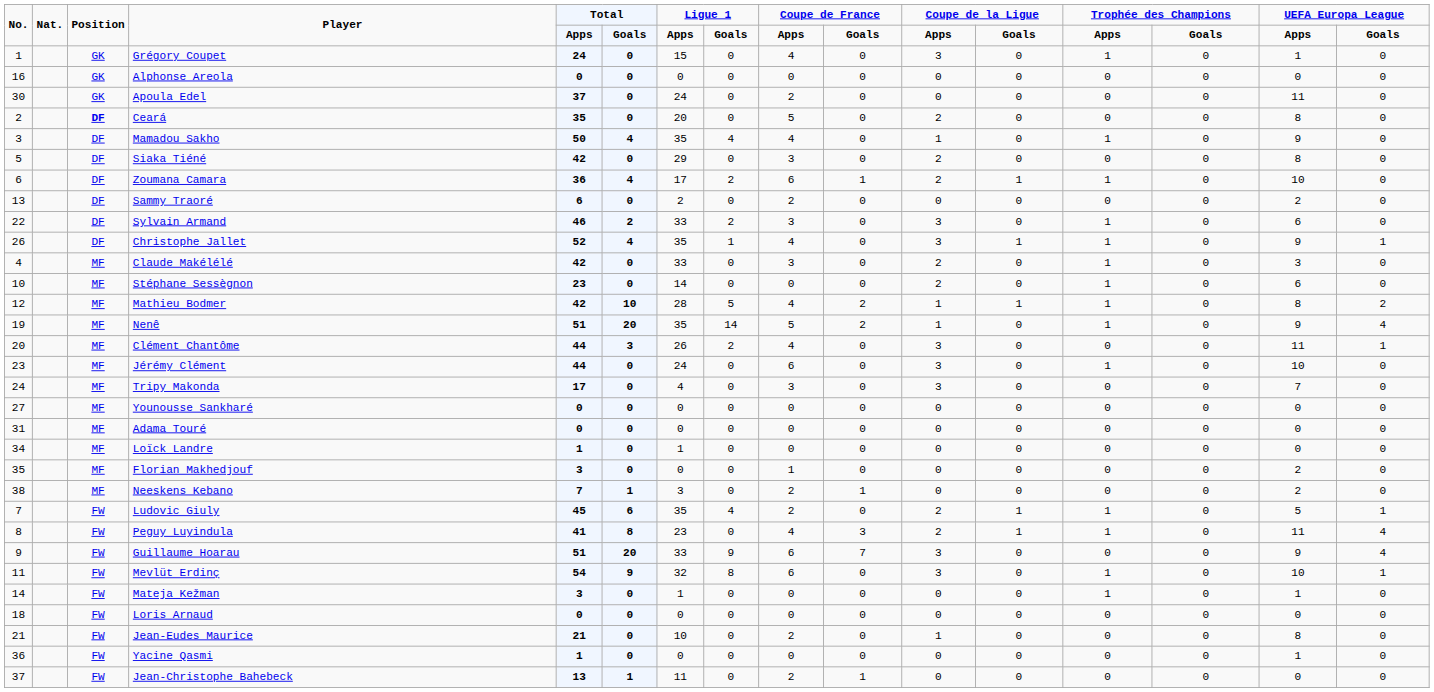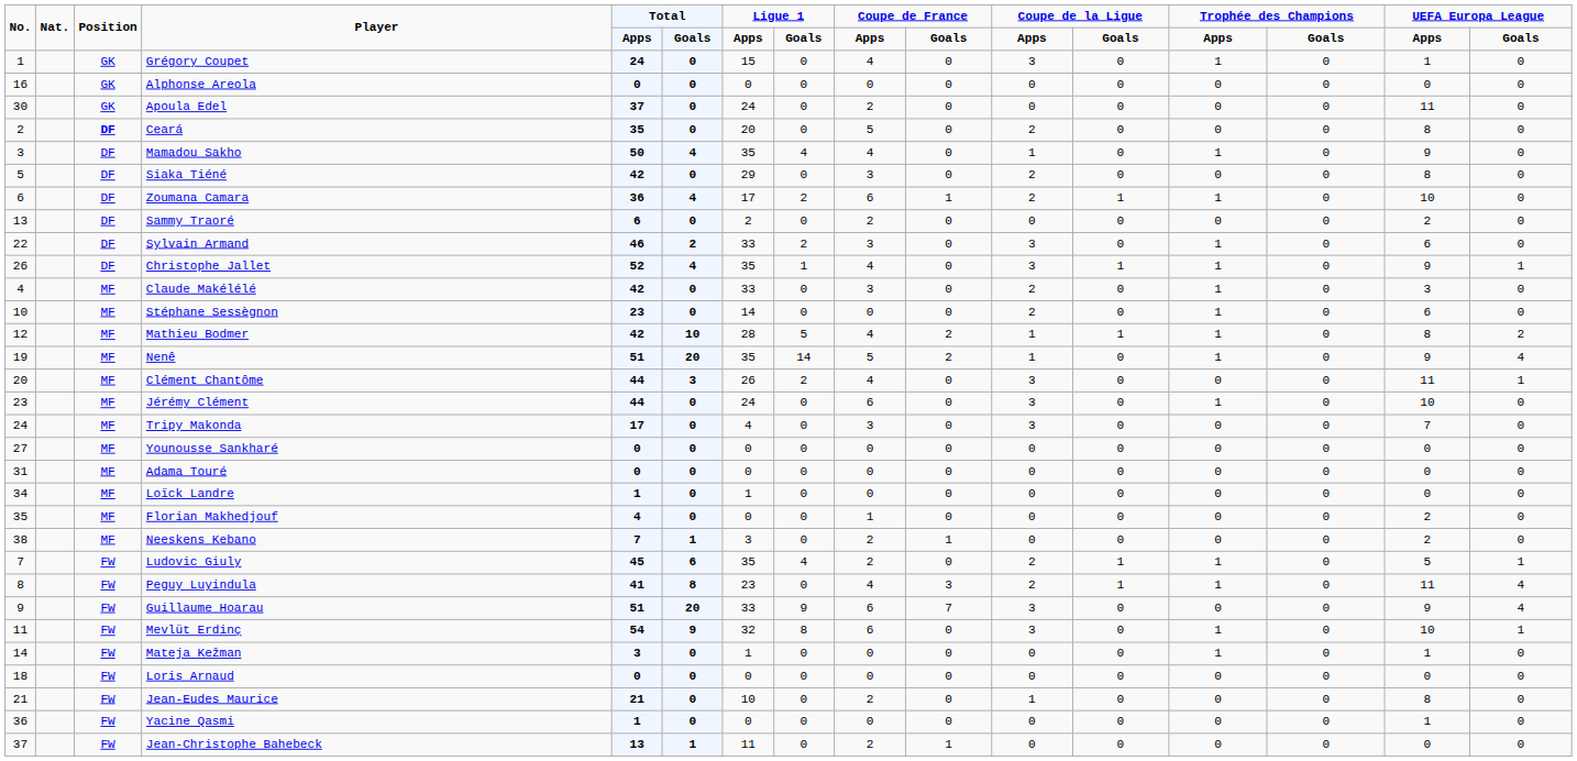Florian Makhedjouf | Total / Apps: 3 -> 4
